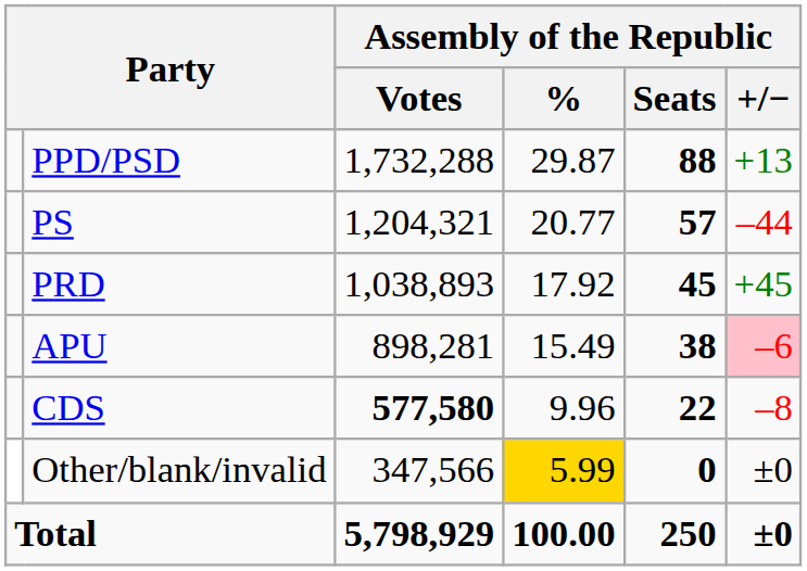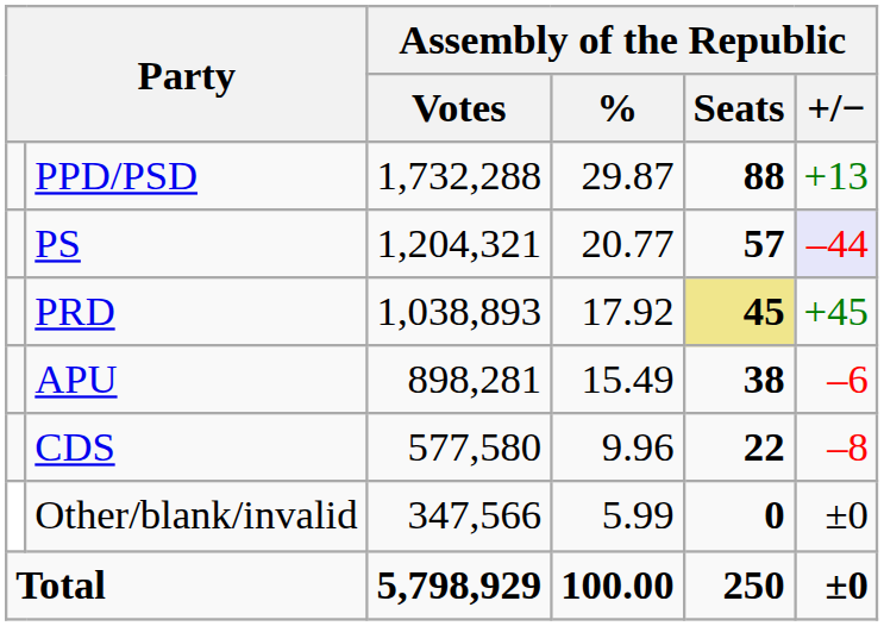PS | Assembly of the Republic / +/−: no background -> lavender background
PRD | Assembly of the Republic / Seats: no background -> khaki background
APU | Assembly of the Republic / +/−: pink background -> no background
CDS | Assembly of the Republic / Votes: bold -> normal
Other/blank/invalid | Assembly of the Republic / %: gold background -> no background
